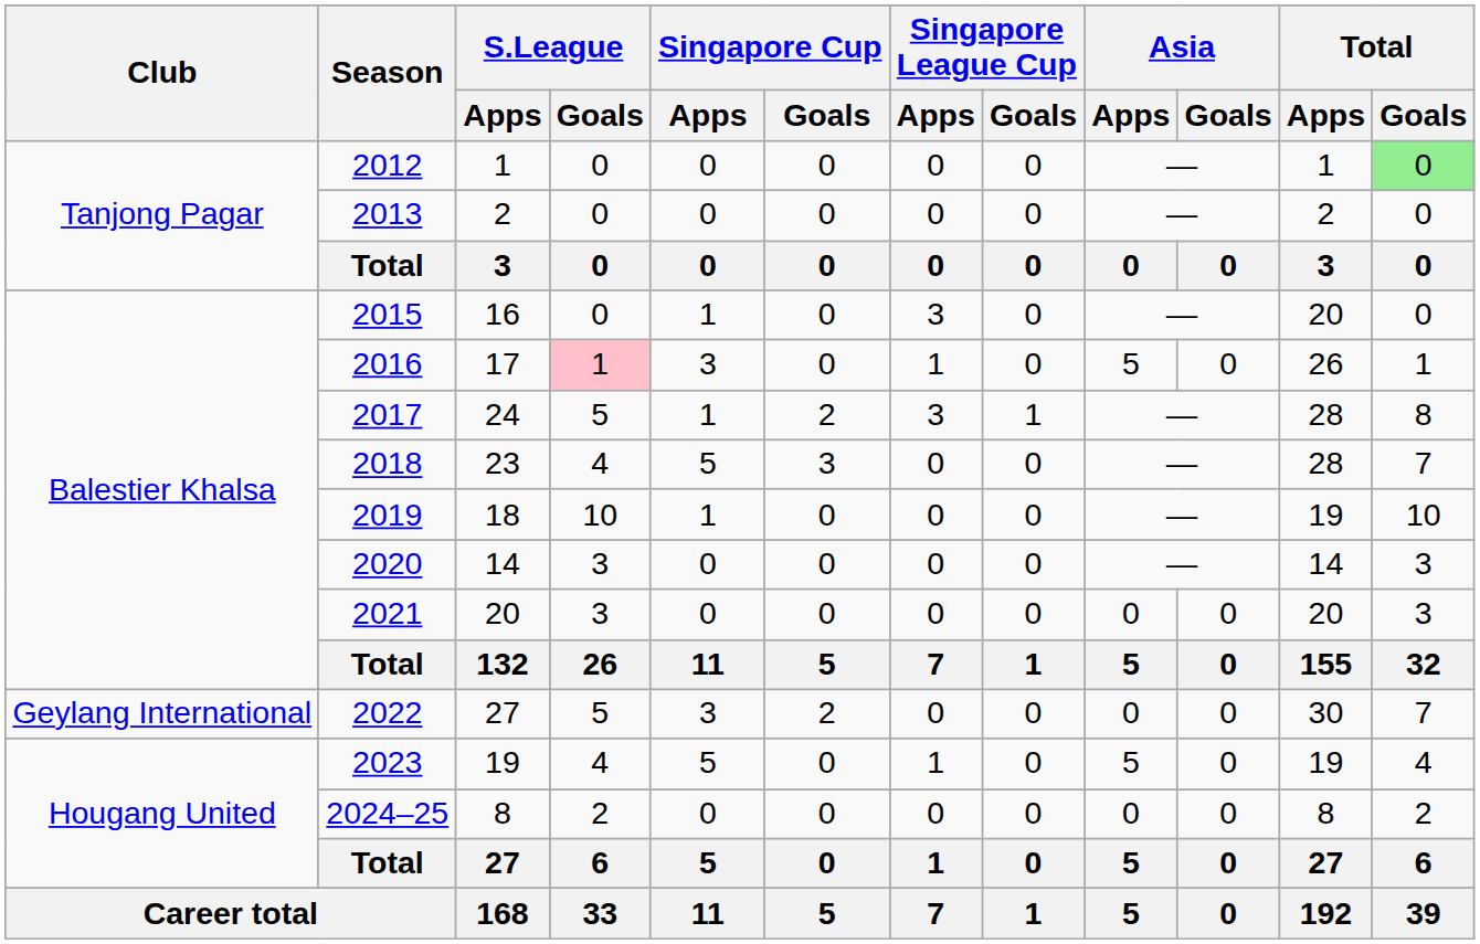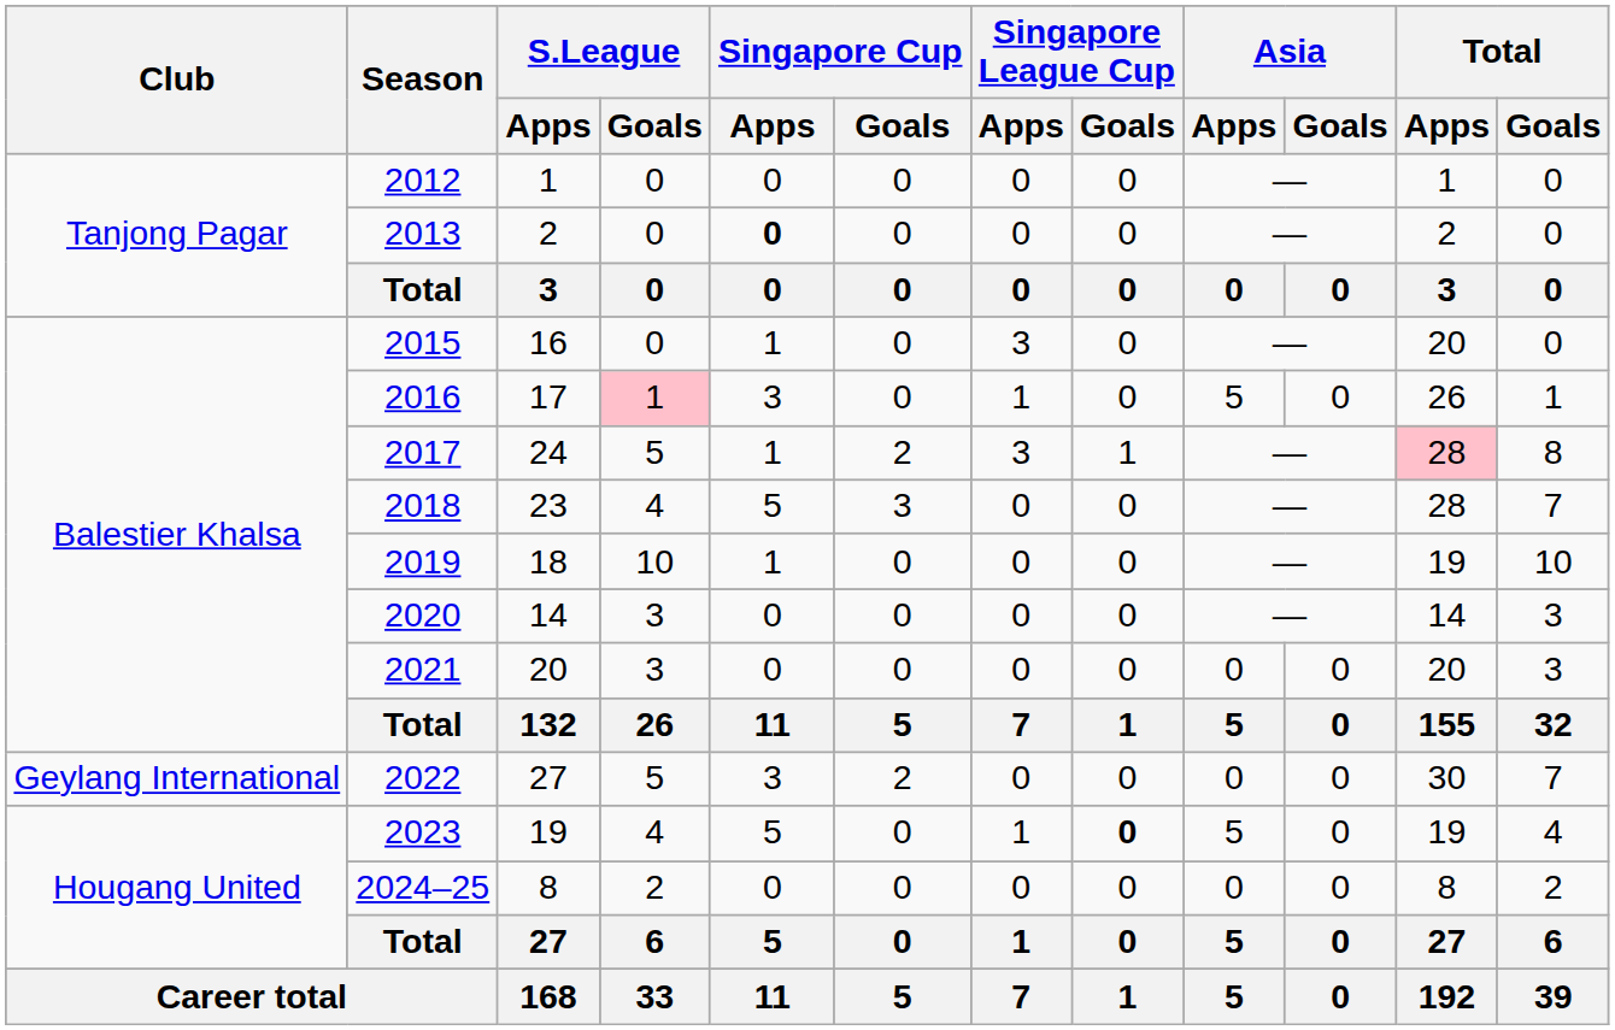2012 | Total / Goals: lightgreen background -> no background
2013 | Singapore Cup / Apps: normal -> bold
2017 | Total / Apps: no background -> pink background
2023 | Singapore League Cup / Goals: normal -> bold
